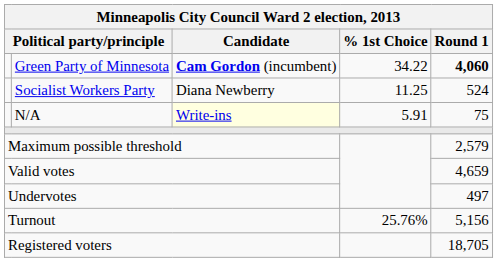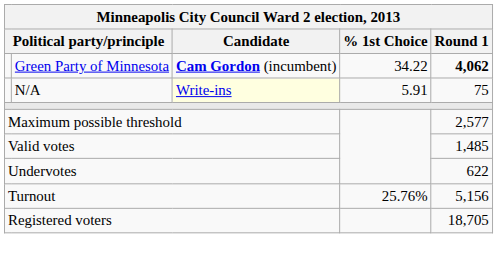Green Party of Minnesota | Round 1: 4,060 -> 4,062
- row: Socialist Workers Party | Diana Newberry | 11.25 | 524
Maximum possible threshold | Round 1: 2,579 -> 2,577
Valid votes | Round 1: 4,659 -> 1,485
Undervotes | Round 1: 497 -> 622
